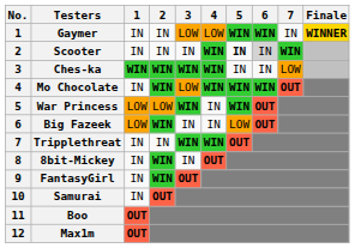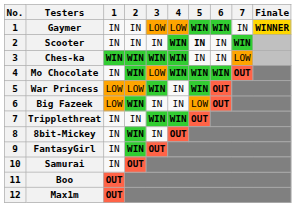Scooter | 6: lightgrey background -> no background
